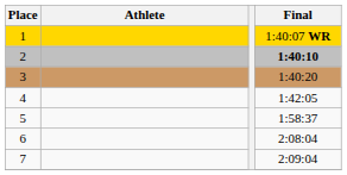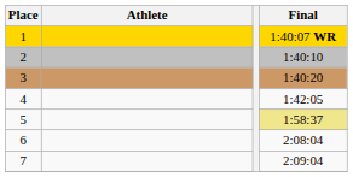2 | Final: bold -> normal
5 | Final: no background -> khaki background
